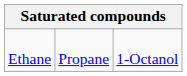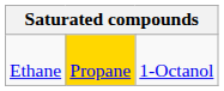Ethane | column 2: no background -> gold background
